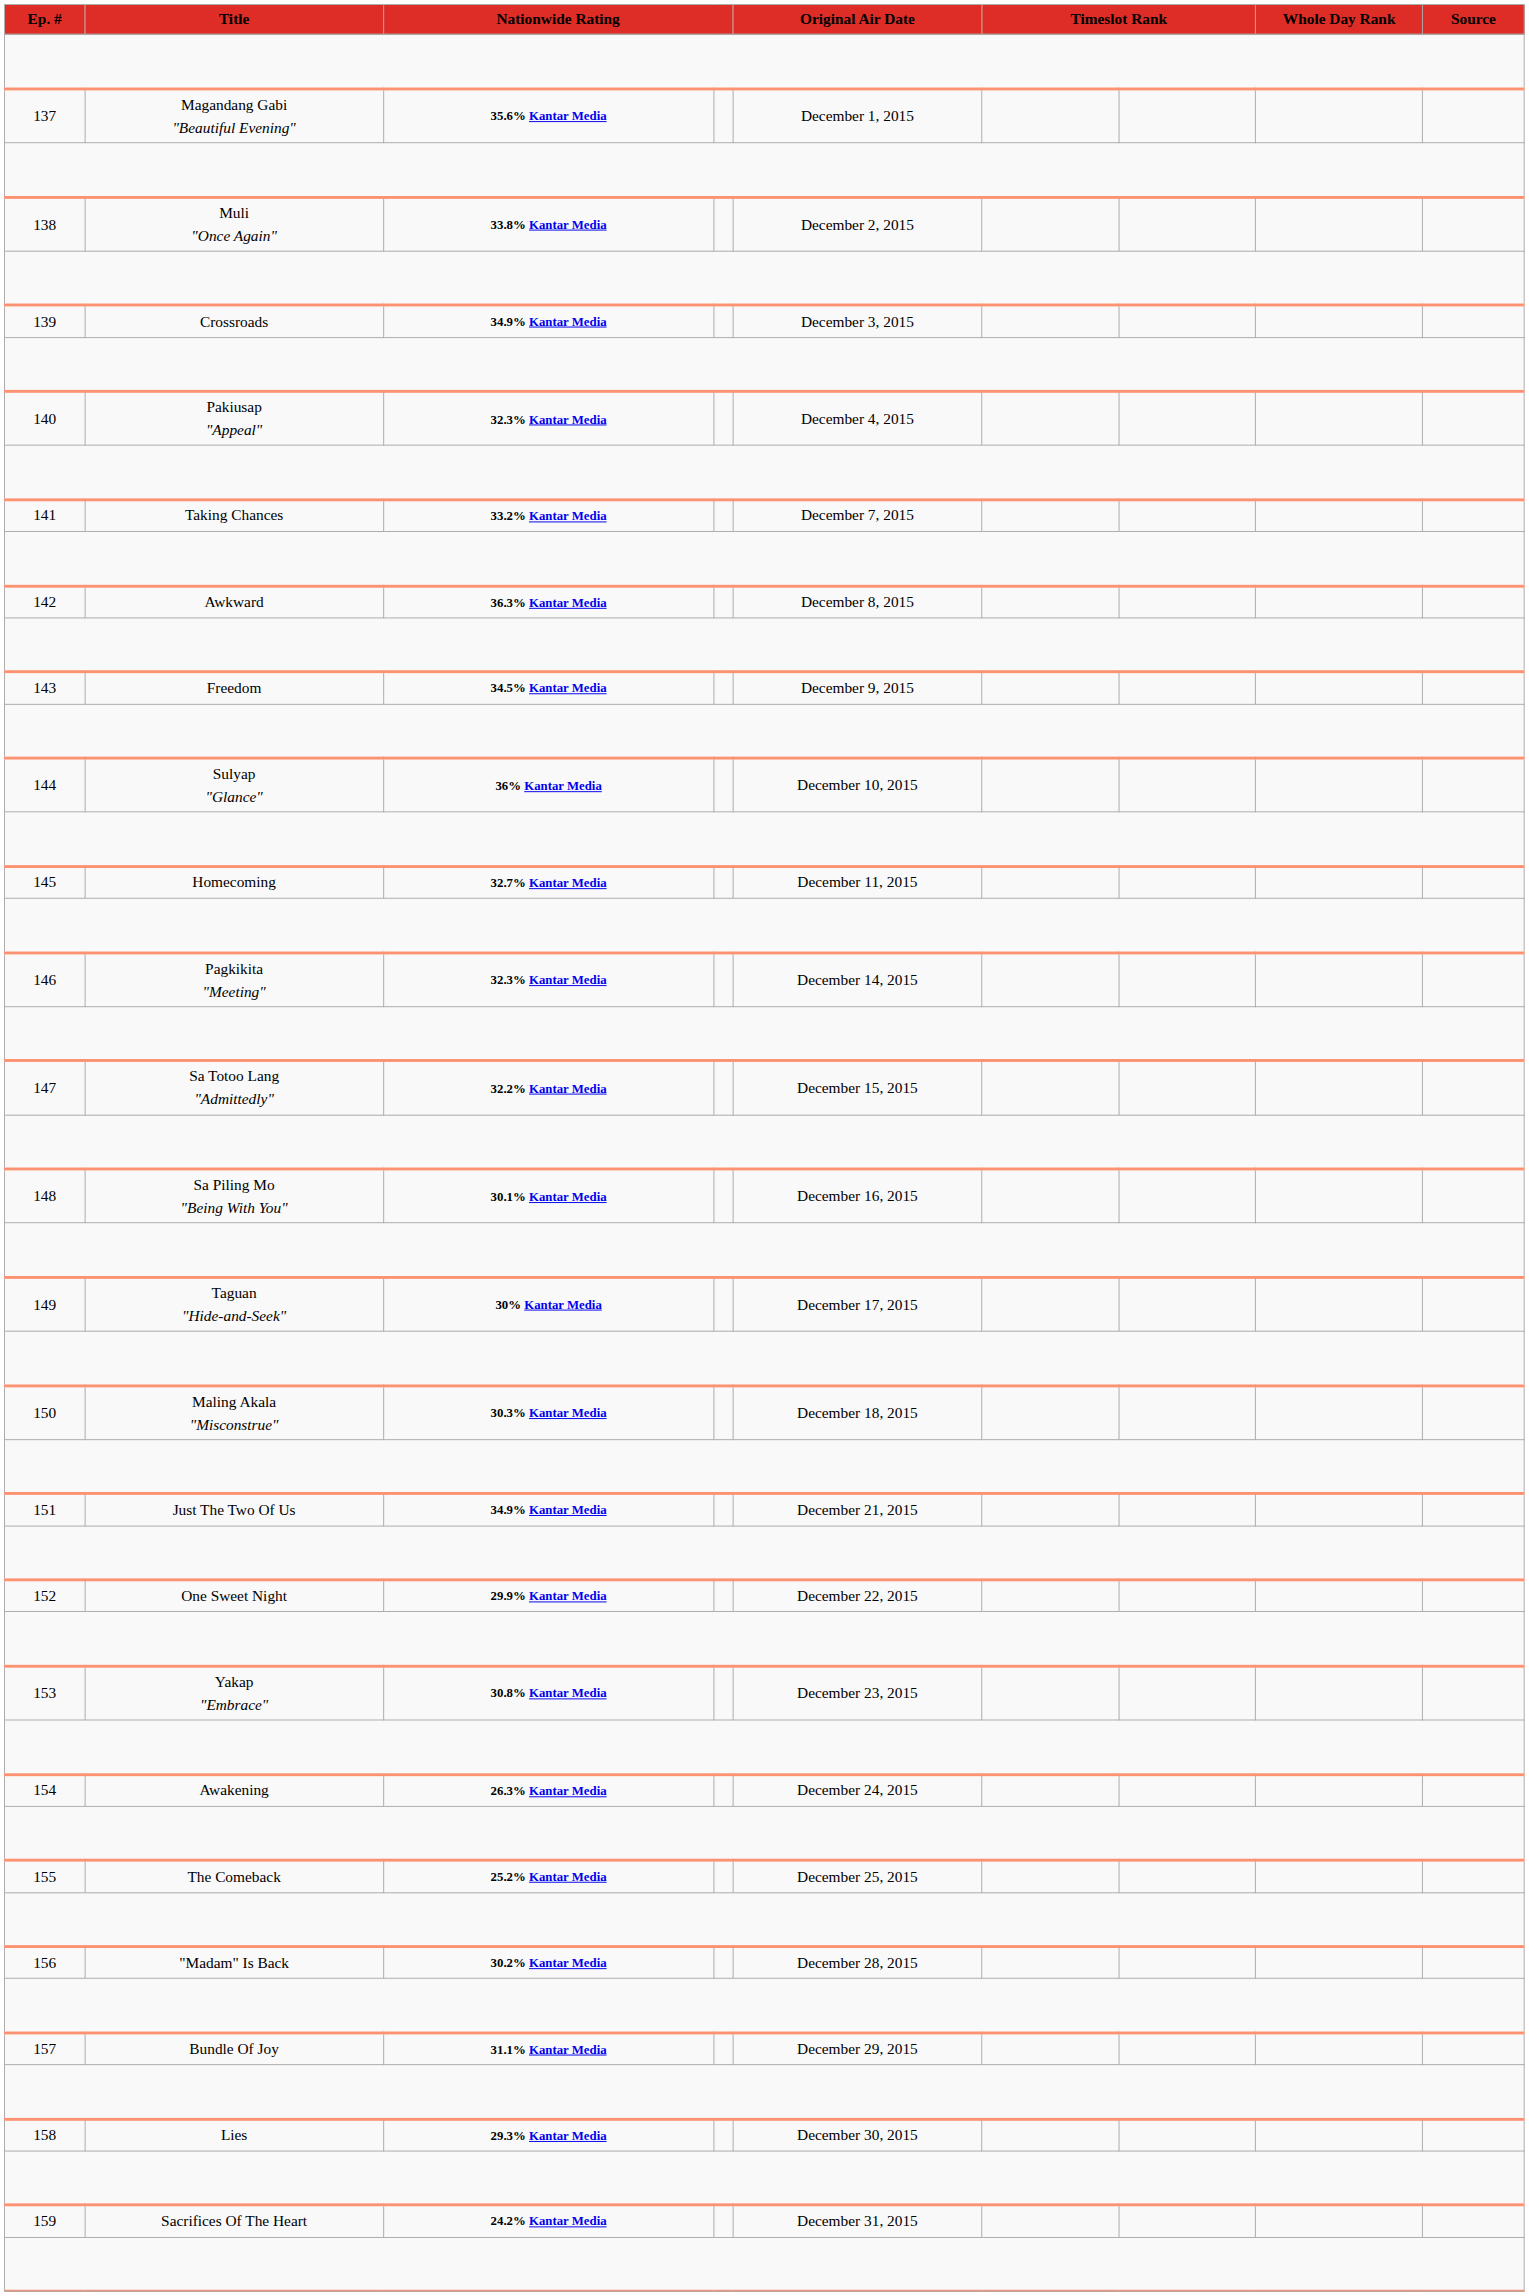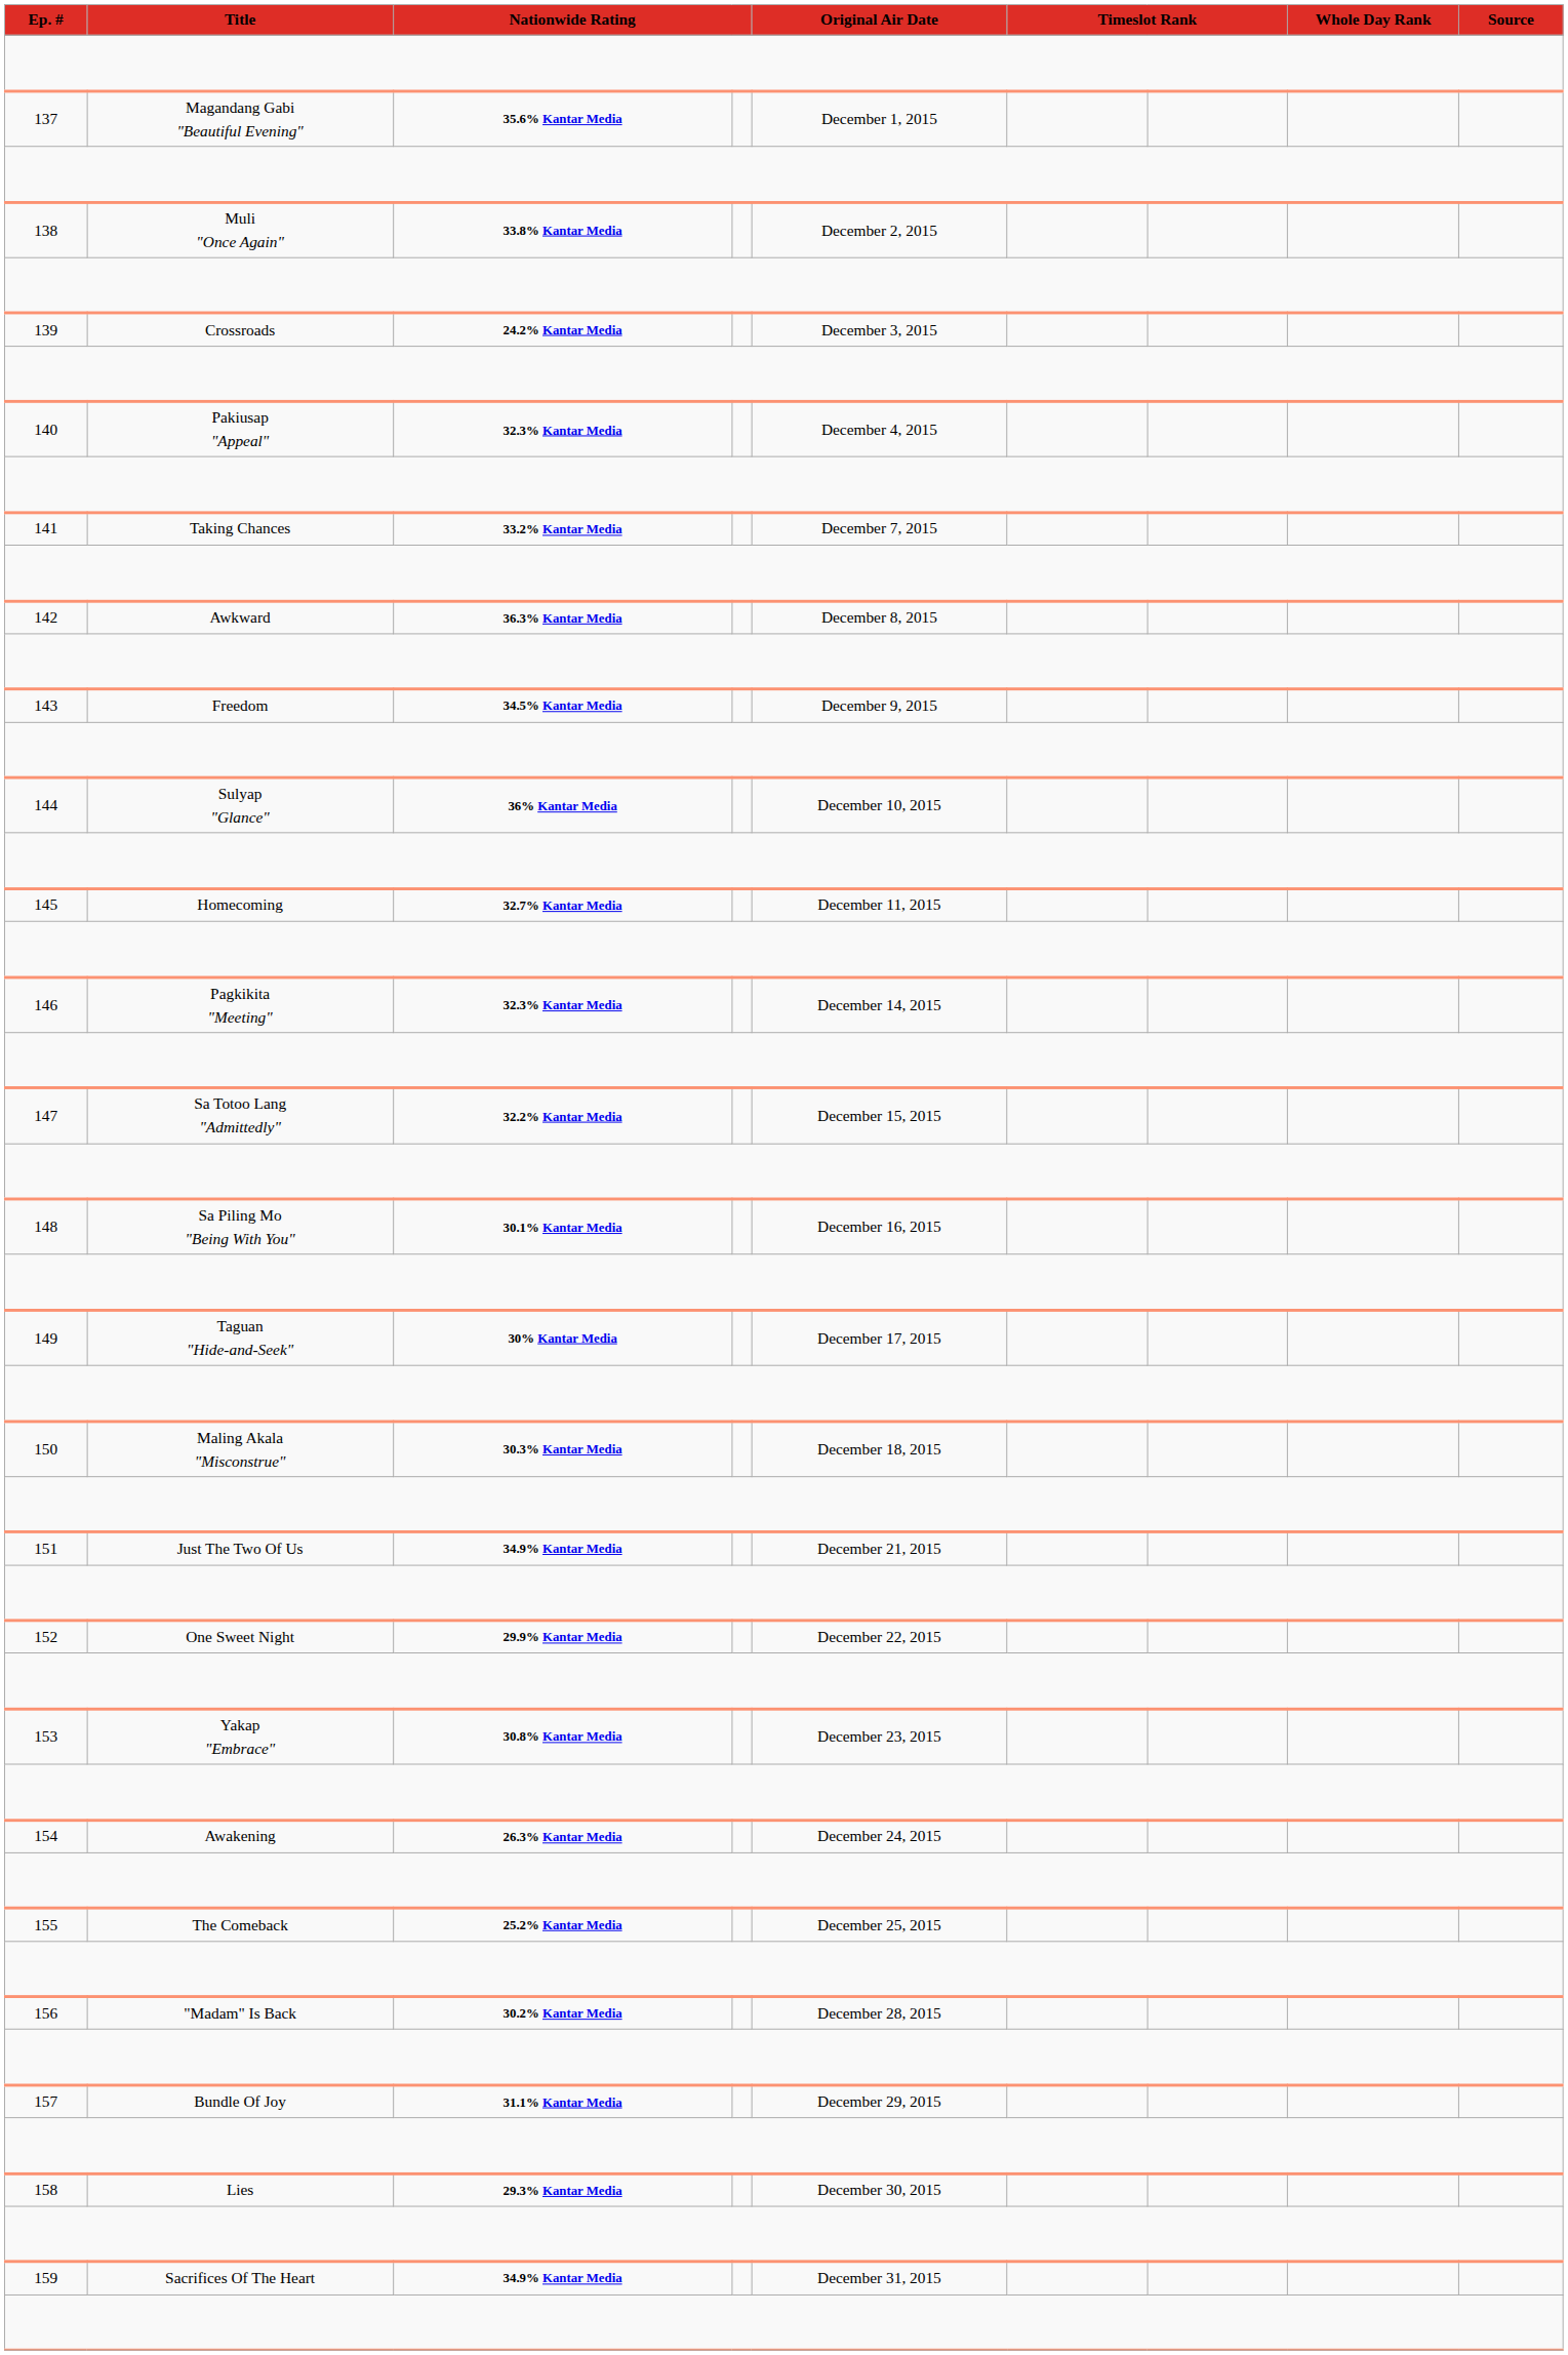139 | column 3: 34.9% Kantar Media -> 24.2% Kantar Media
159 | column 3: 24.2% Kantar Media -> 34.9% Kantar Media
